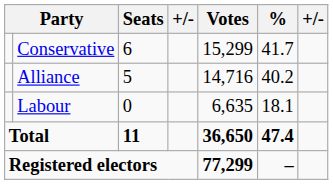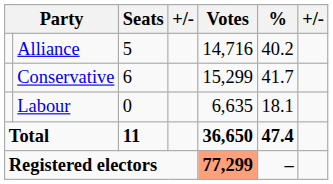rows swapped: Conservative <-> Alliance
Registered electors | Votes: no background -> lightsalmon background
